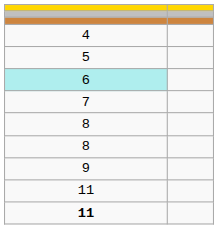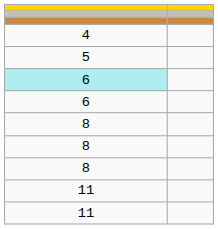row 7 | column 1: 7 -> 6
row 10 | column 1: 9 -> 8
row 12 | column 1: bold -> normal
